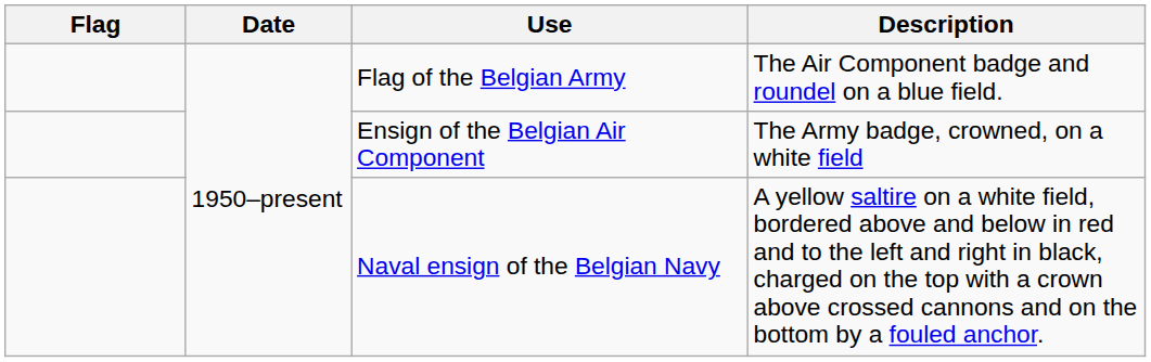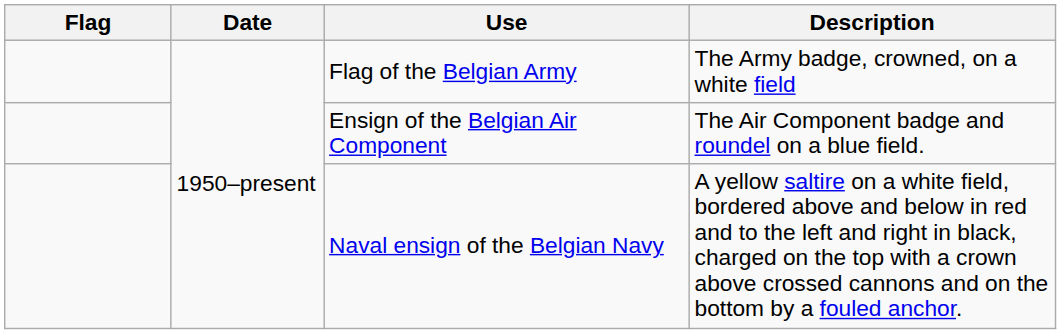Flag of the Belgian Army | Description: The Air Component badge and roundel on a blue field. -> The Army badge, crowned, on a white field
Ensign of the Belgian Air Component | Description: The Army badge, crowned, on a white field -> The Air Component badge and roundel on a blue field.
